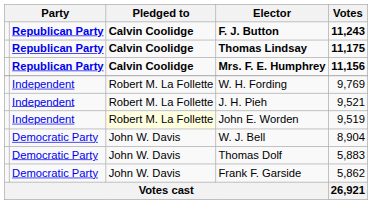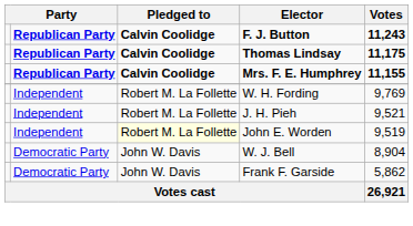Mrs. F. E. Humphrey | Votes: 11,156 -> 11,155
- row: Democratic Party | John W. Davis | Thomas Dolf | 5,883
